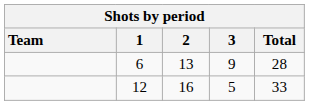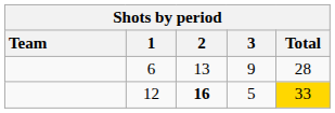12 | 2: normal -> bold
12 | Total: no background -> gold background
